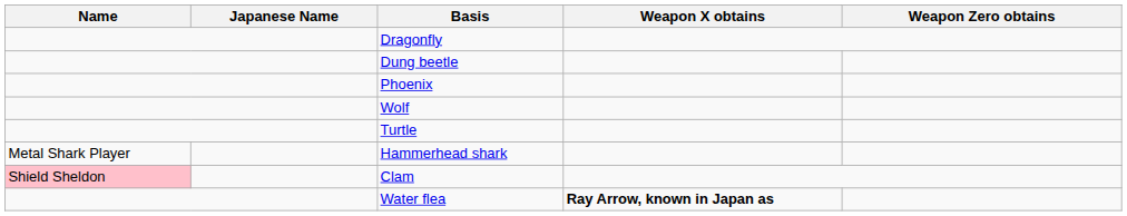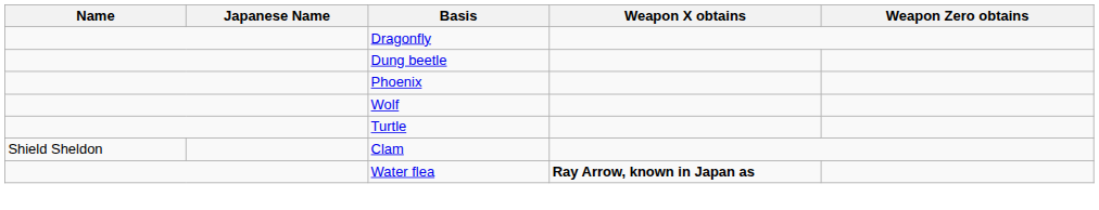- row: Metal Shark Player | Hammerhead shark
Clam | Name: pink background -> no background
